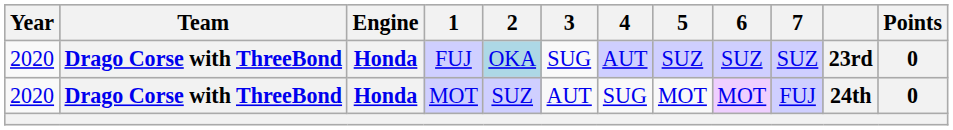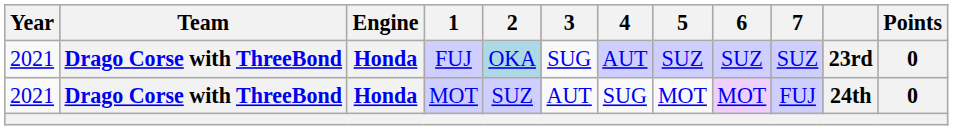row 2 | Year: 2020 -> 2021
row 3 | Year: 2020 -> 2021
